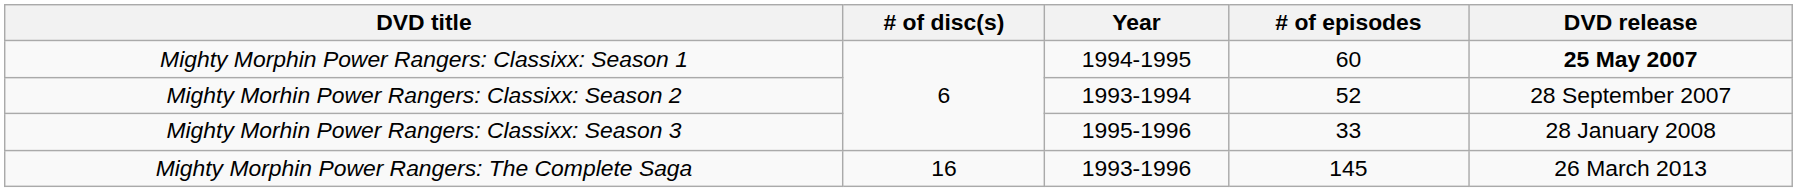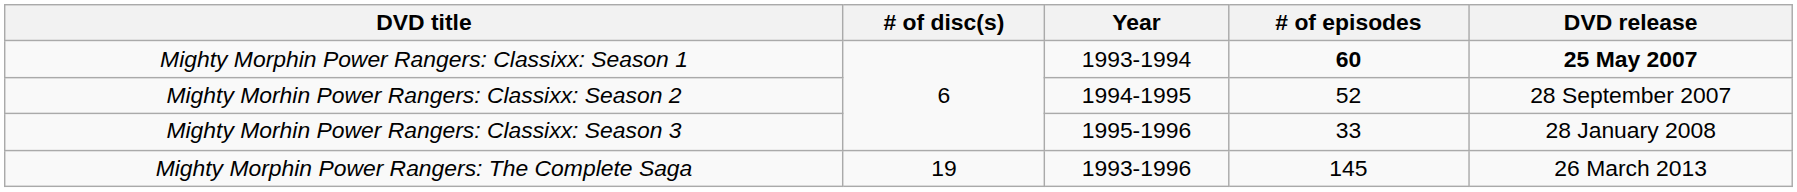Mighty Morphin Power Rangers: Classixx: Season 1 | Year: 1994-1995 -> 1993-1994
Mighty Morphin Power Rangers: Classixx: Season 1 | # of episodes: normal -> bold
Mighty Morhin Power Rangers: Classixx: Season 2 | Year: 1993-1994 -> 1994-1995
Mighty Morphin Power Rangers: The Complete Saga | # of disc(s): 16 -> 19
